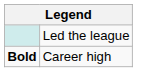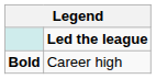row 2 | column 2: normal -> bold
